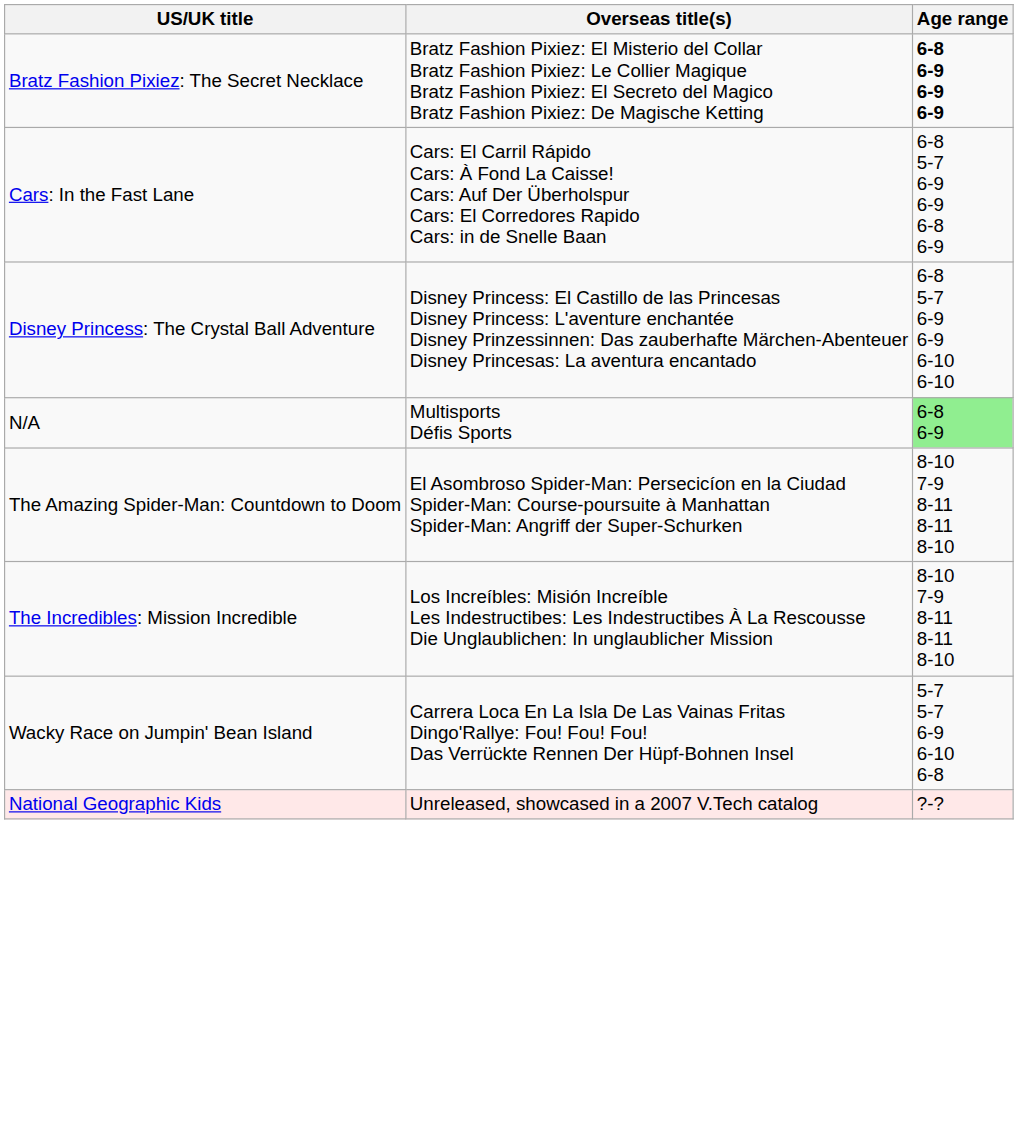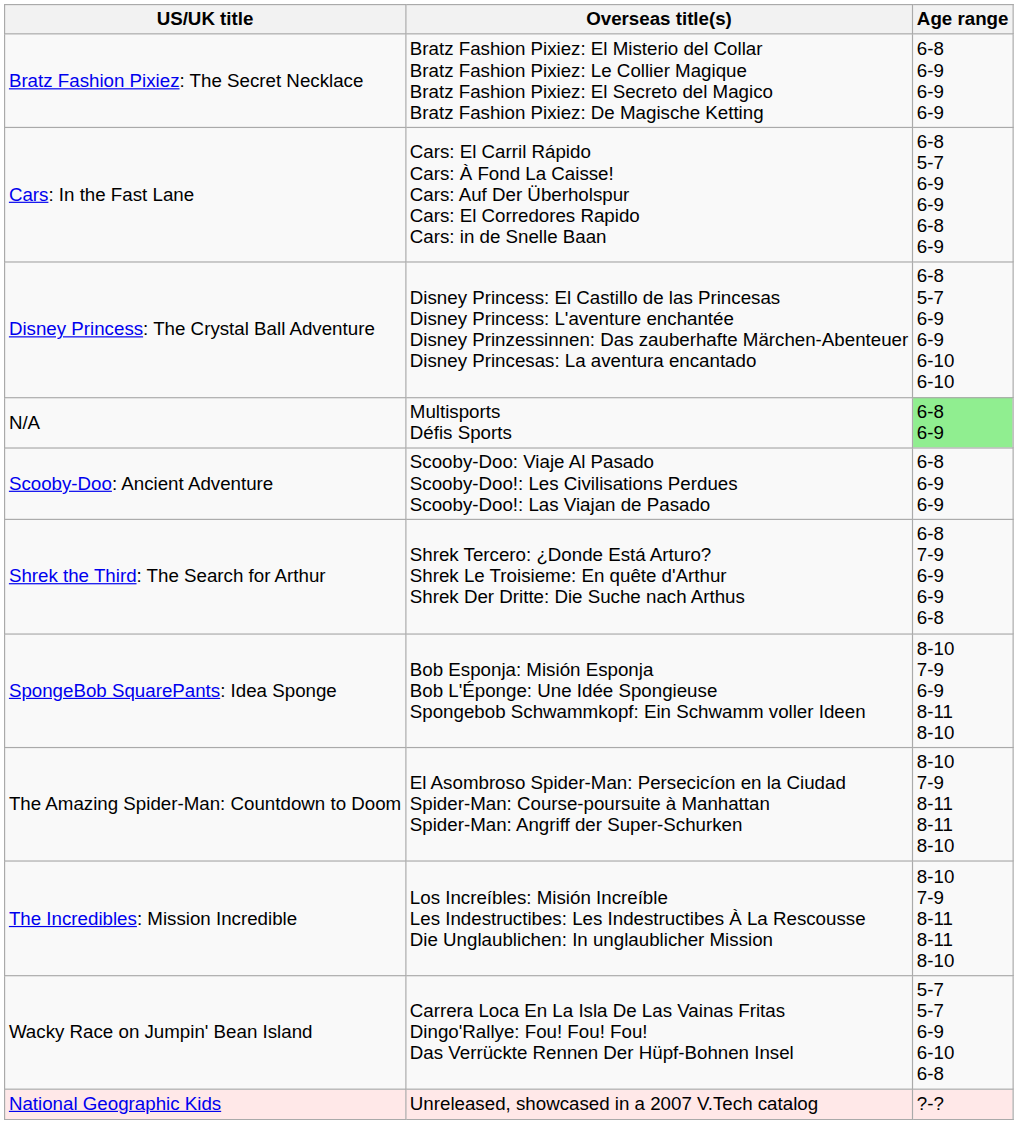Bratz Fashion Pixiez: The Secret Necklace | Age range: bold -> normal
+ row: Scooby-Doo: Ancient Adventure | Scooby-Doo: Viaje Al Pasado Scooby-Doo!: Les Civilisations Perdues Scooby-Doo!: Las Viajan de Pasado | 6-8 6-9 6-9
+ row: Shrek the Third: The Search for Arthur | Shrek Tercero: ¿Donde Está Arturo? Shrek Le Troisieme: En quête d'Arthur Shrek Der Dritte: Die Suche nach Arthus | 6-8 7-9 6-9 6-9 6-8
+ row: SpongeBob SquarePants: Idea Sponge | Bob Esponja: Misión Esponja Bob L'Éponge: Une Idée Spongieuse Spongebob Schwammkopf: Ein Schwamm voller Ideen | 8-10 7-9 6-9 8-11 8-10
